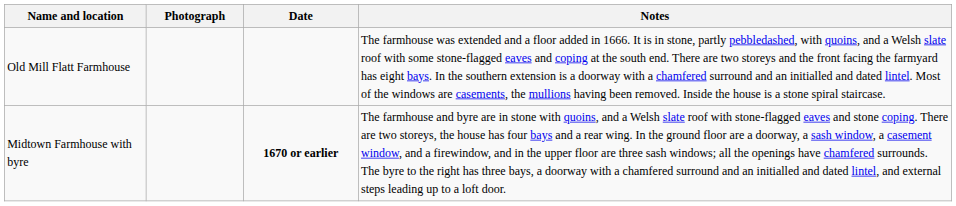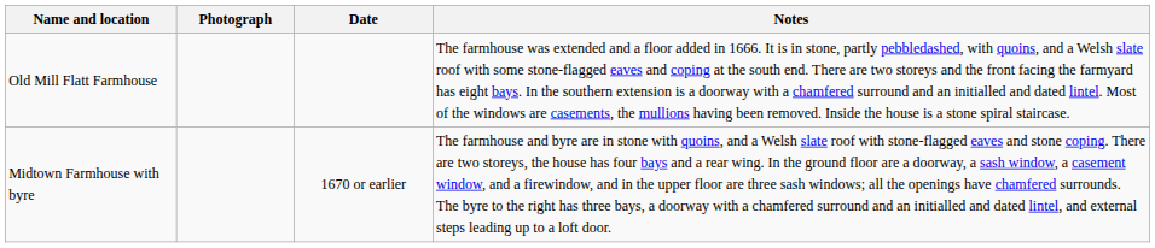Midtown Farmhouse with byre | Date: bold -> normal
